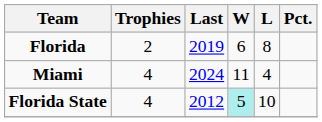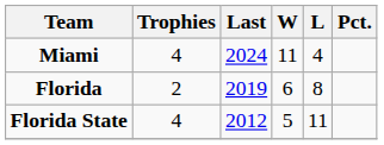rows swapped: Miami <-> Florida
Florida State | W: paleturquoise background -> no background
Florida State | L: 10 -> 11
